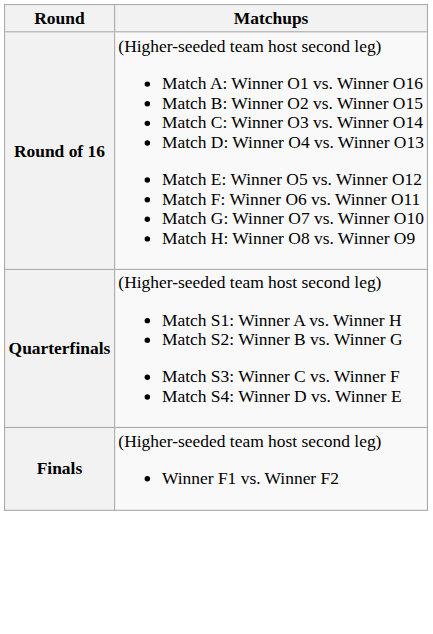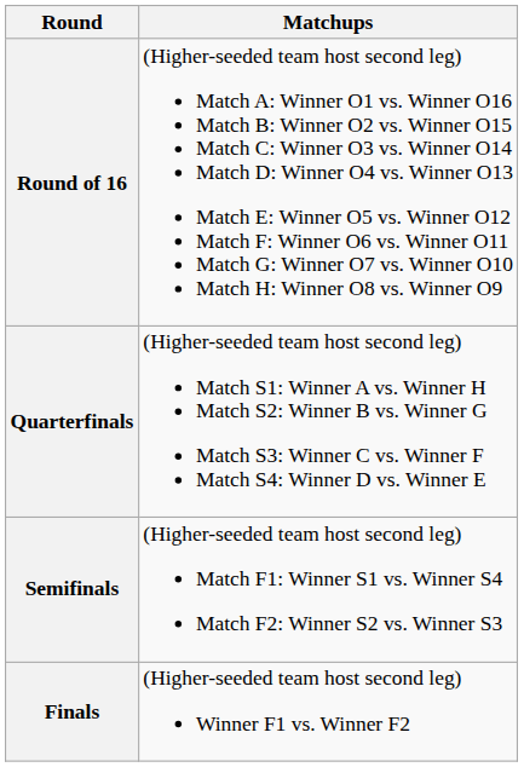+ row: Semifinals | (Higher-seeded team host second leg) Match F1: Winner S1 vs. Winner S4 Match F2: Winner S2 vs. Winner S3
